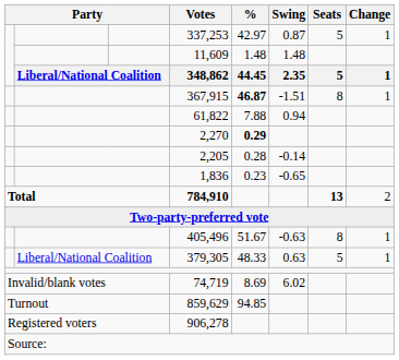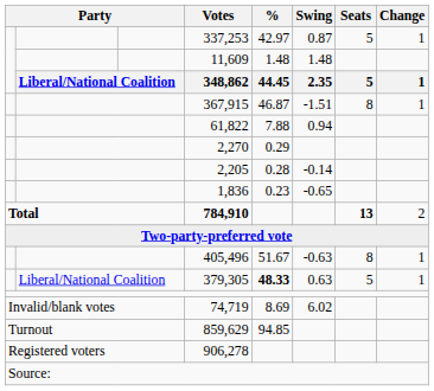367,915 | %: bold -> normal
2,270 | %: bold -> normal
379,305 | %: normal -> bold
